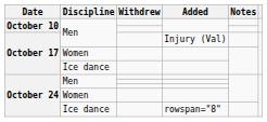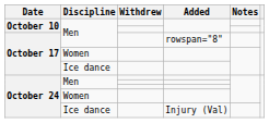October 17 / Men | Added: Injury (Val) -> rowspan="8"
October 24 / Ice dance | Added: rowspan="8" -> Injury (Val)
